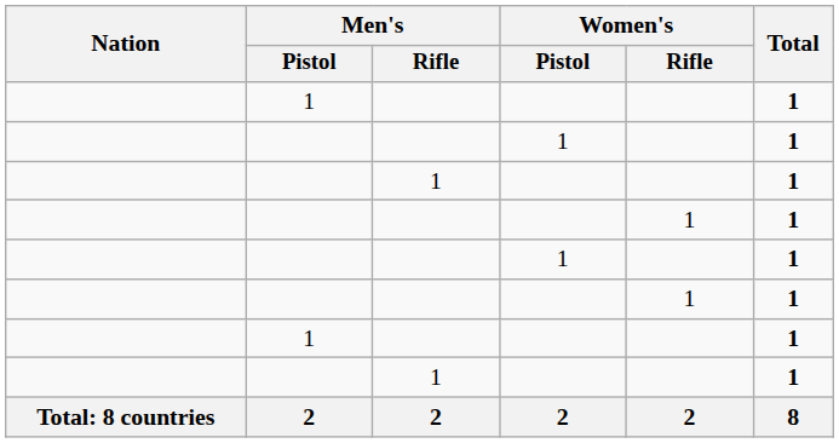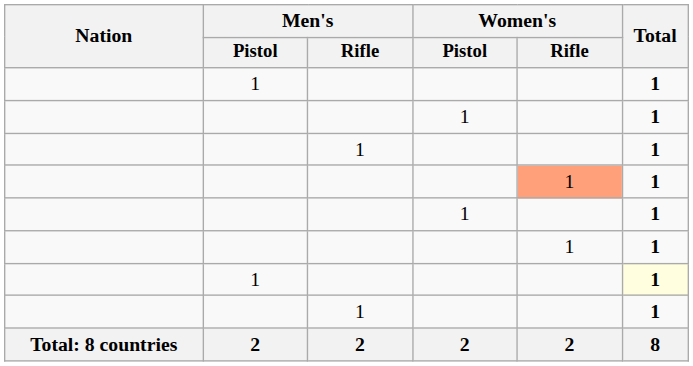row 6 | Women's / Rifle: no background -> lightsalmon background
row 9 | Total: no background -> lightyellow background
